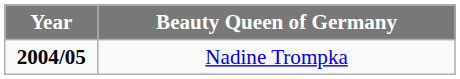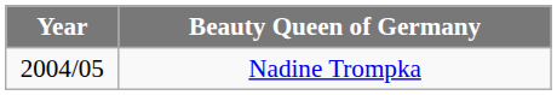Nadine Trompka | Year: bold -> normal
